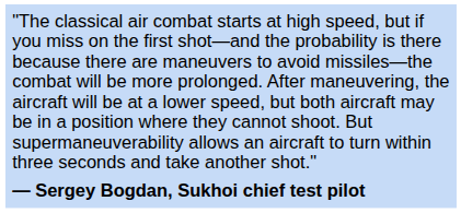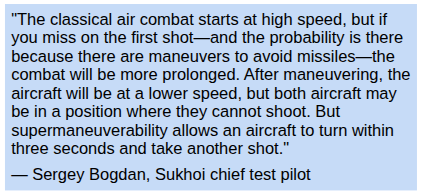row 2 | column 1: bold -> normal
